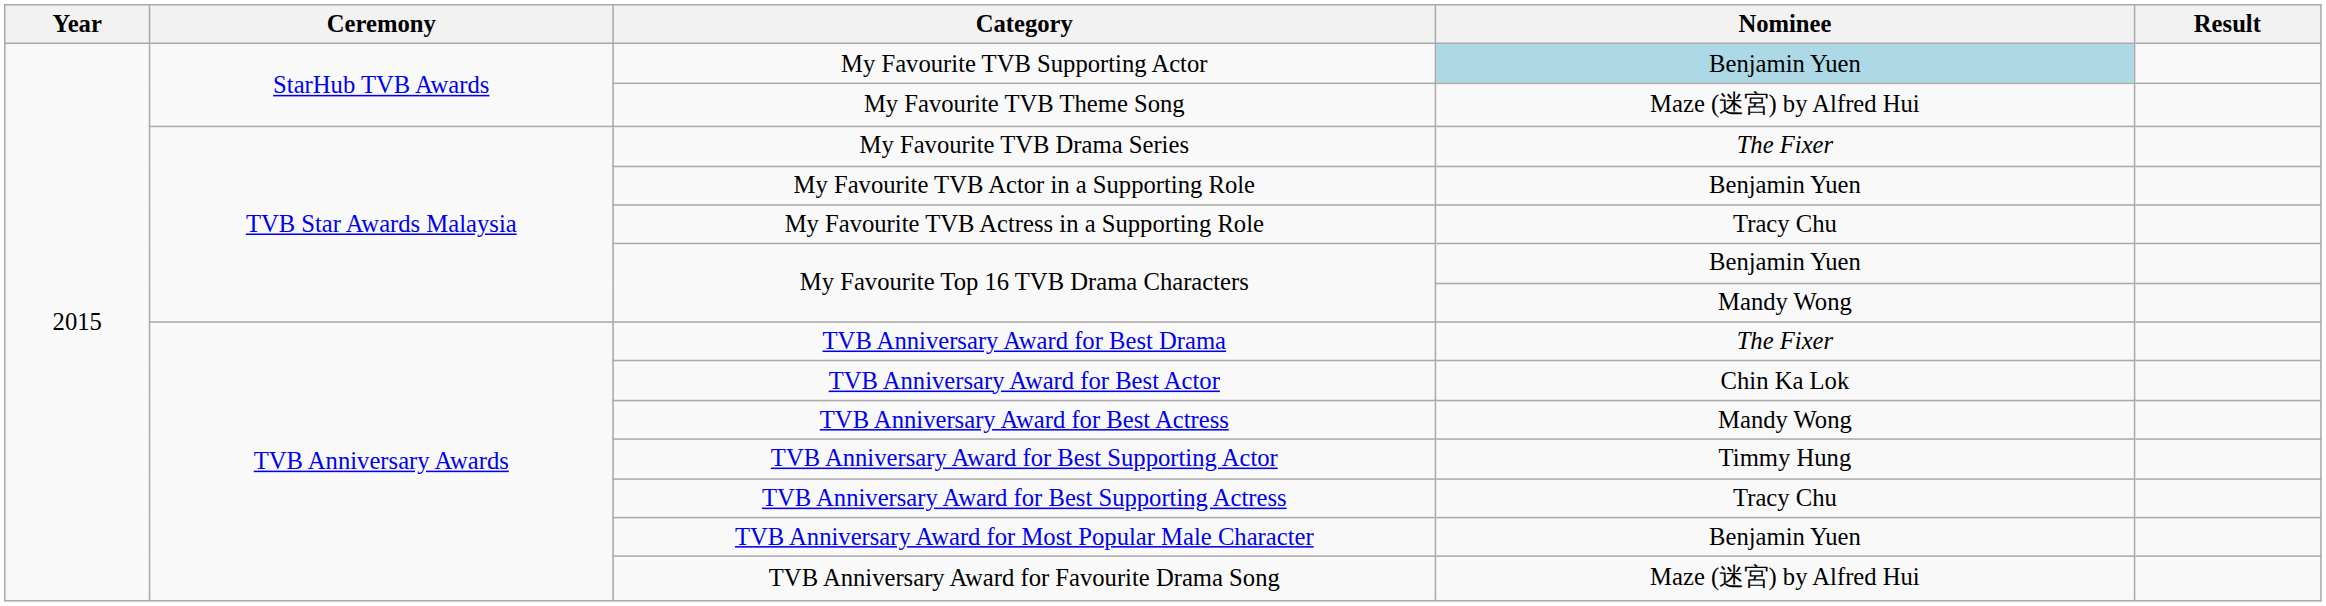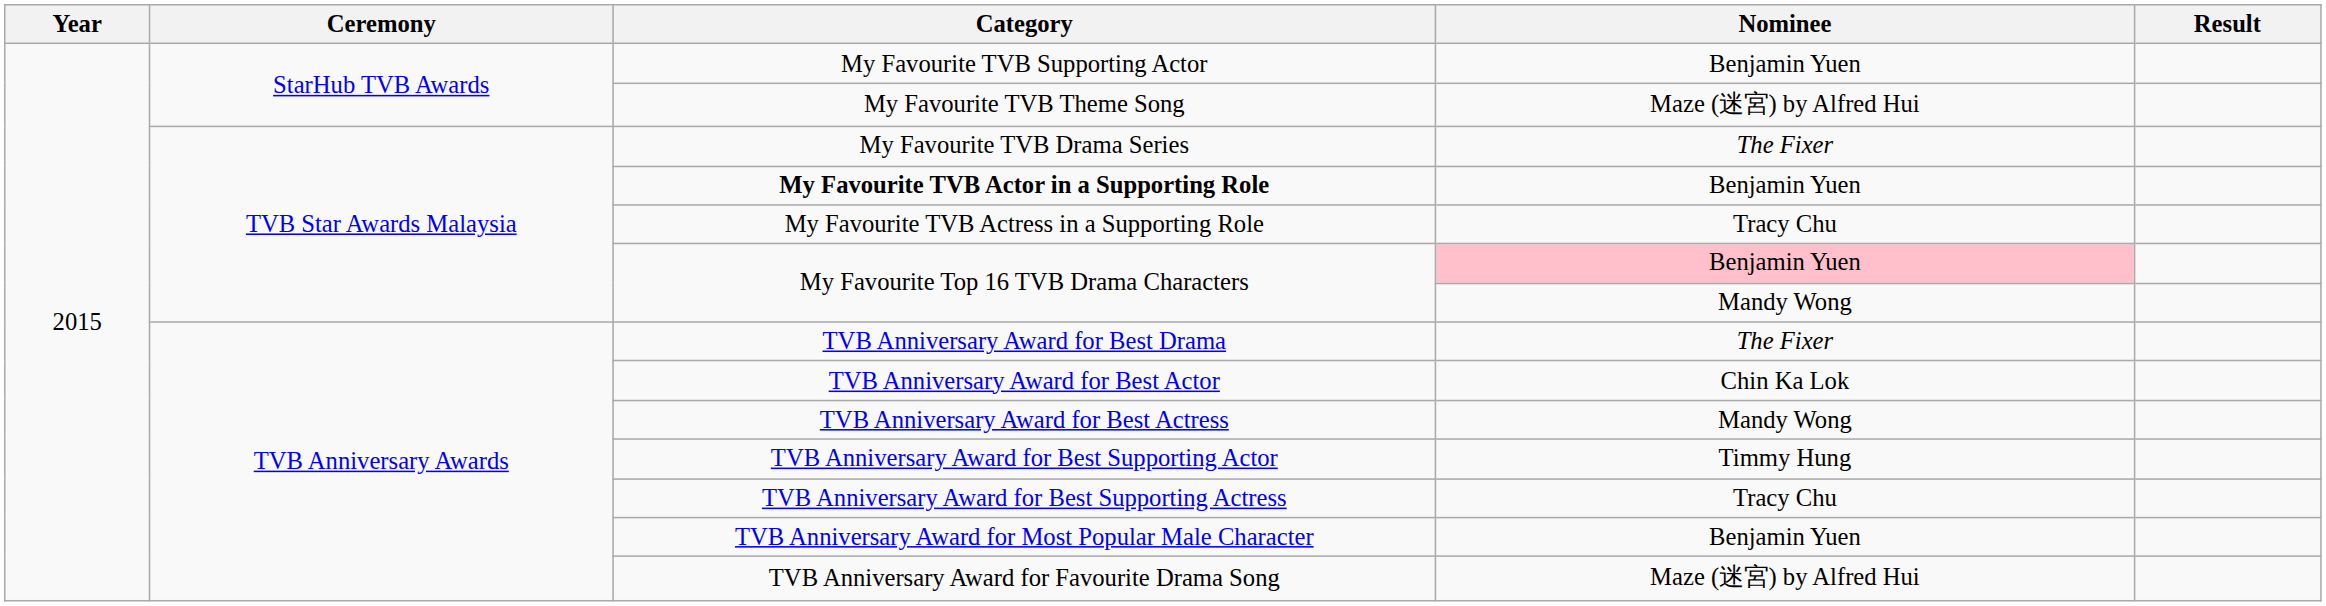My Favourite TVB Supporting Actor | Nominee: lightblue background -> no background
My Favourite TVB Actor in a Supporting Role | Category: normal -> bold
My Favourite Top 16 TVB Drama Characters / Benjamin Yuen | Nominee: no background -> pink background
